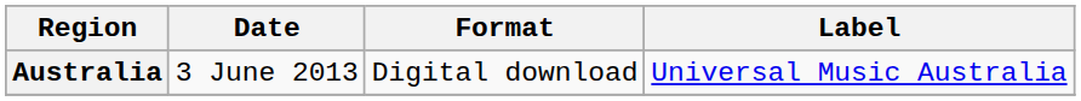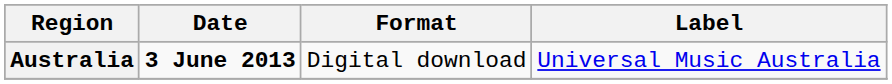Australia | Date: normal -> bold
